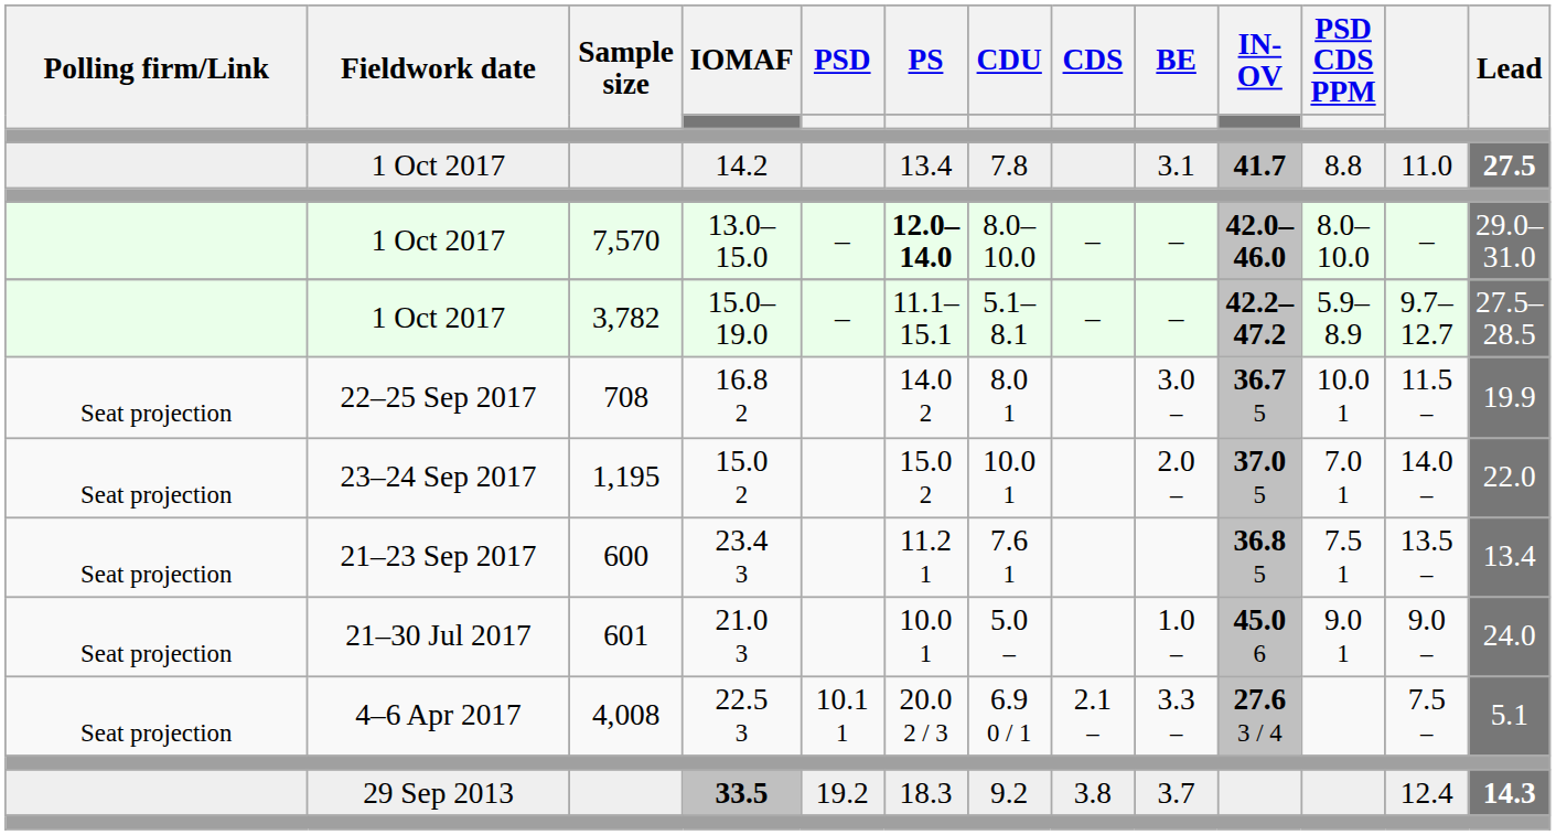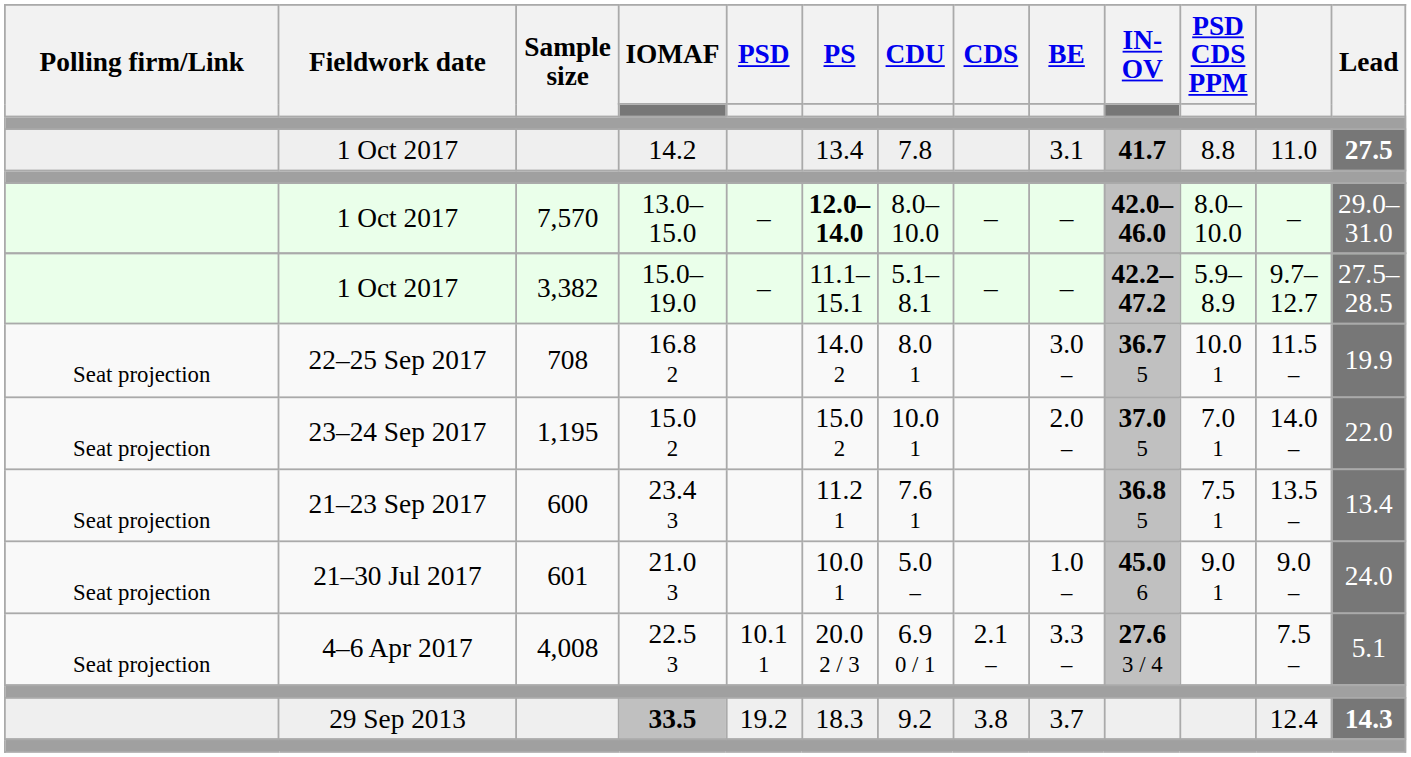15.0– 19.0 | Sample size: 3,782 -> 3,382
